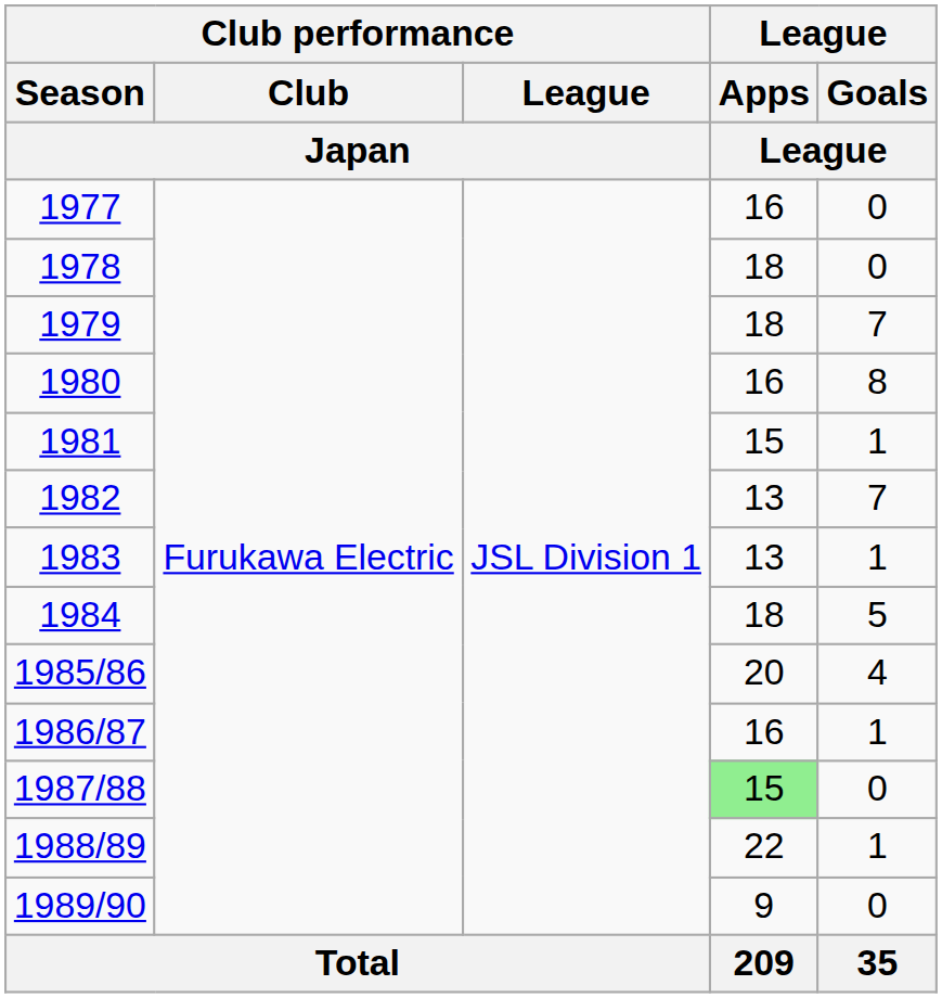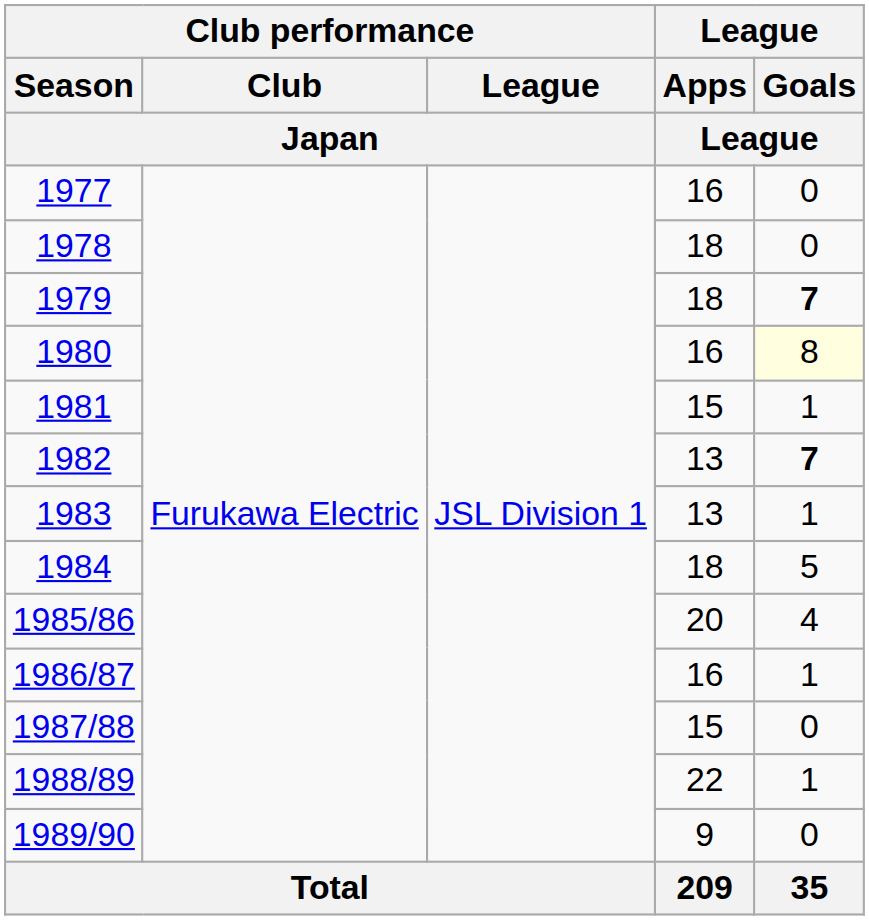1979 | League / Goals / League: normal -> bold
1980 | League / Goals / League: no background -> lightyellow background
1982 | League / Goals / League: normal -> bold
1987/88 | League / Apps / League: lightgreen background -> no background
